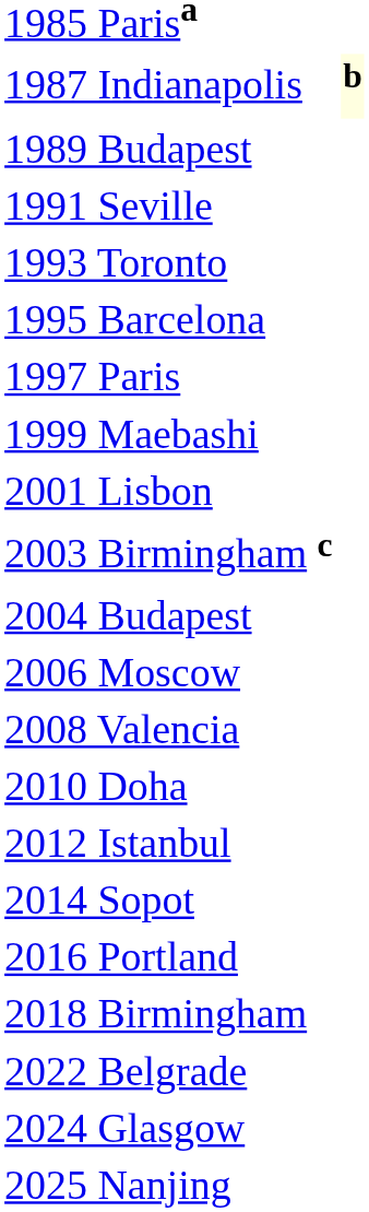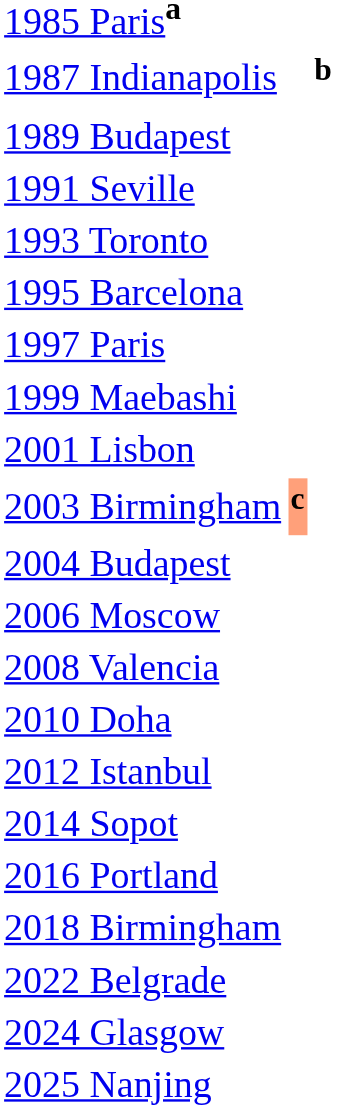1987 Indianapolis | column 3: lightyellow background -> no background
2003 Birmingham | column 2: no background -> lightsalmon background
